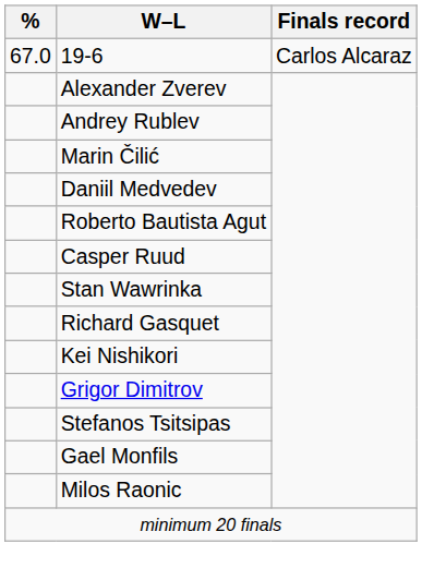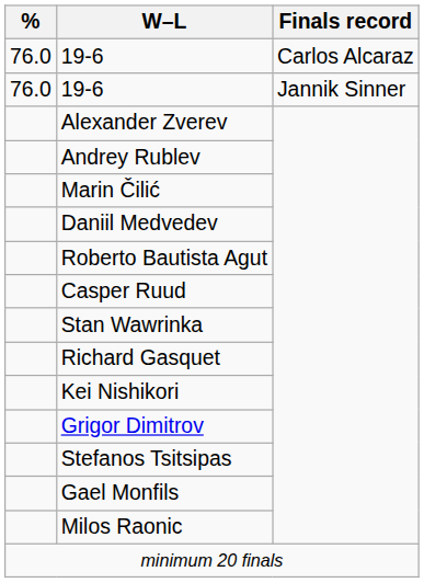19-6 / Carlos Alcaraz | %: 67.0 -> 76.0
+ row: 76.0 | 19-6 | Jannik Sinner
